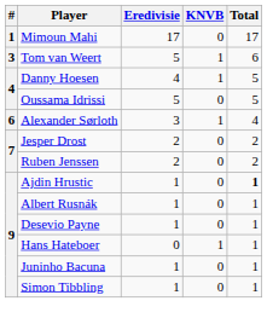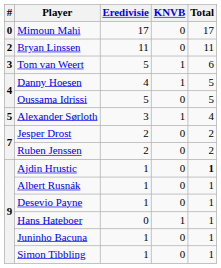Mimoun Mahi | #: 1 -> 0
+ row: 2 | Bryan Linssen | 11 | 0 | 11
Alexander Sørloth | #: 6 -> 5
